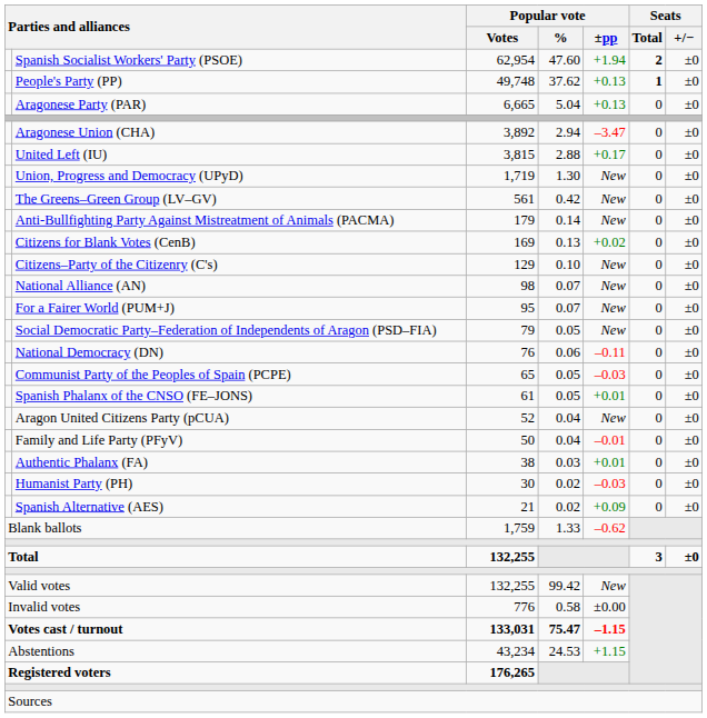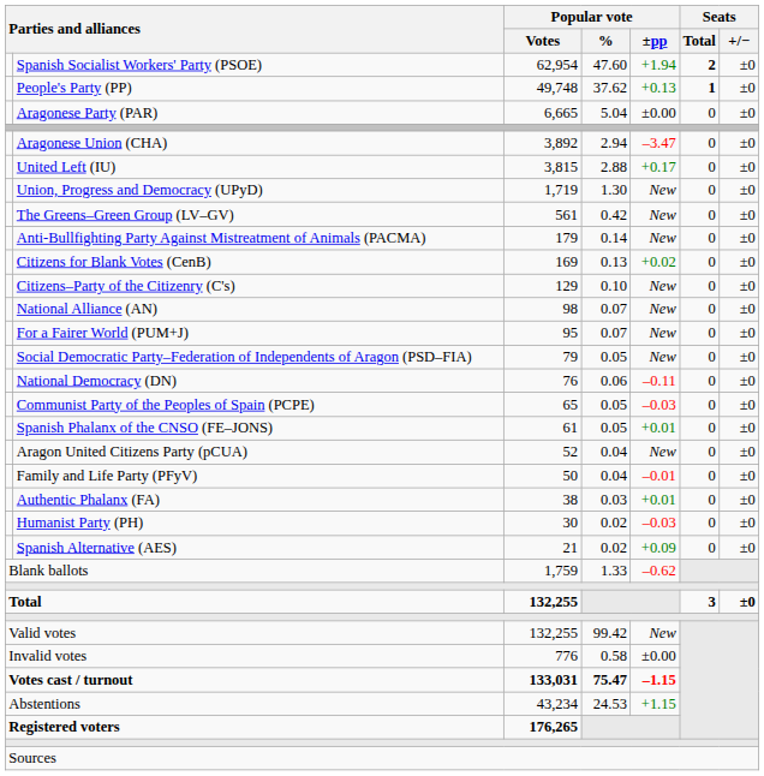Aragonese Party (PAR) | Popular vote / ±pp: +0.13 -> ±0.00
